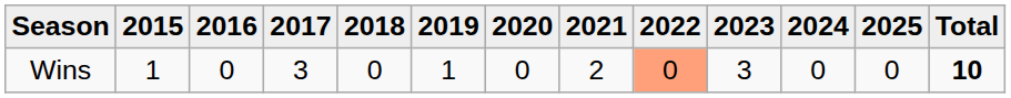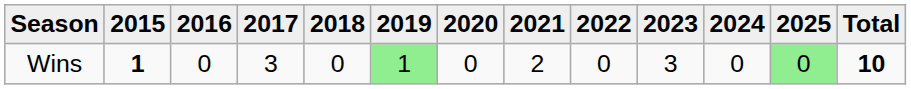Wins | column 2: normal -> bold
Wins | column 6: no background -> lightgreen background
Wins | column 9: lightsalmon background -> no background
Wins | column 12: no background -> lightgreen background
